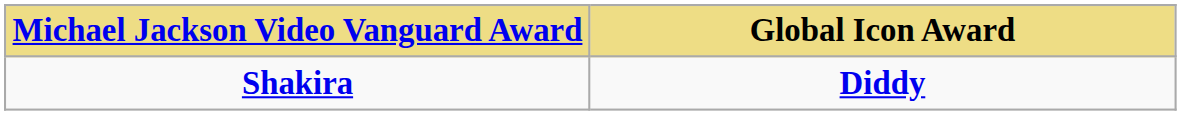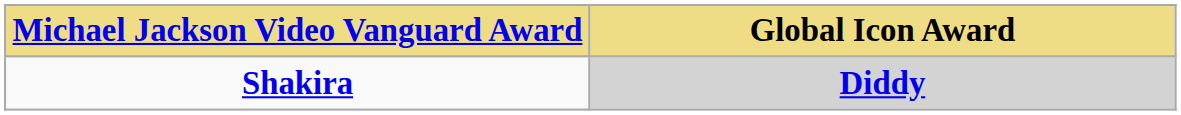Shakira | Global Icon Award: no background -> lightgrey background
